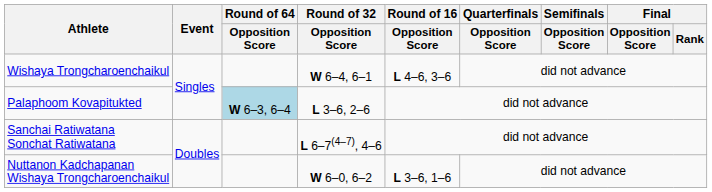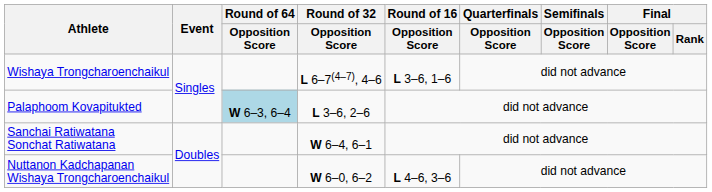Wishaya Trongcharoenchaikul | Round of 32 / Opposition Score: W 6–4, 6–1 -> L 6–7(4–7), 4–6
Wishaya Trongcharoenchaikul | Round of 16 / Opposition Score: L 4–6, 3–6 -> L 3–6, 1–6
Sanchai Ratiwatana Sonchat Ratiwatana | Round of 32 / Opposition Score: L 6–7(4–7), 4–6 -> W 6–4, 6–1
Nuttanon Kadchapanan Wishaya Trongcharoenchaikul | Round of 16 / Opposition Score: L 3–6, 1–6 -> L 4–6, 3–6
